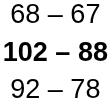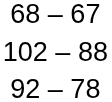102 – 88 | column 1: bold -> normal
